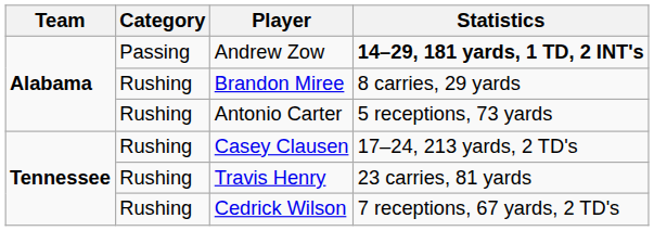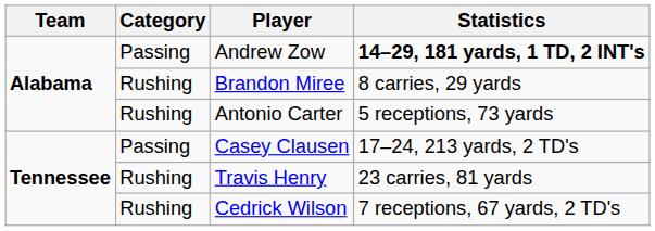Casey Clausen | Category: Rushing -> Passing
